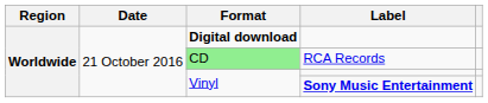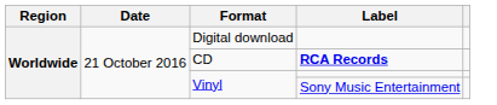Digital download | Format: bold -> normal
CD | Format: lightgreen background -> no background
CD | Label: normal -> bold
Vinyl / Sony Music Entertainment | Label: bold -> normal
